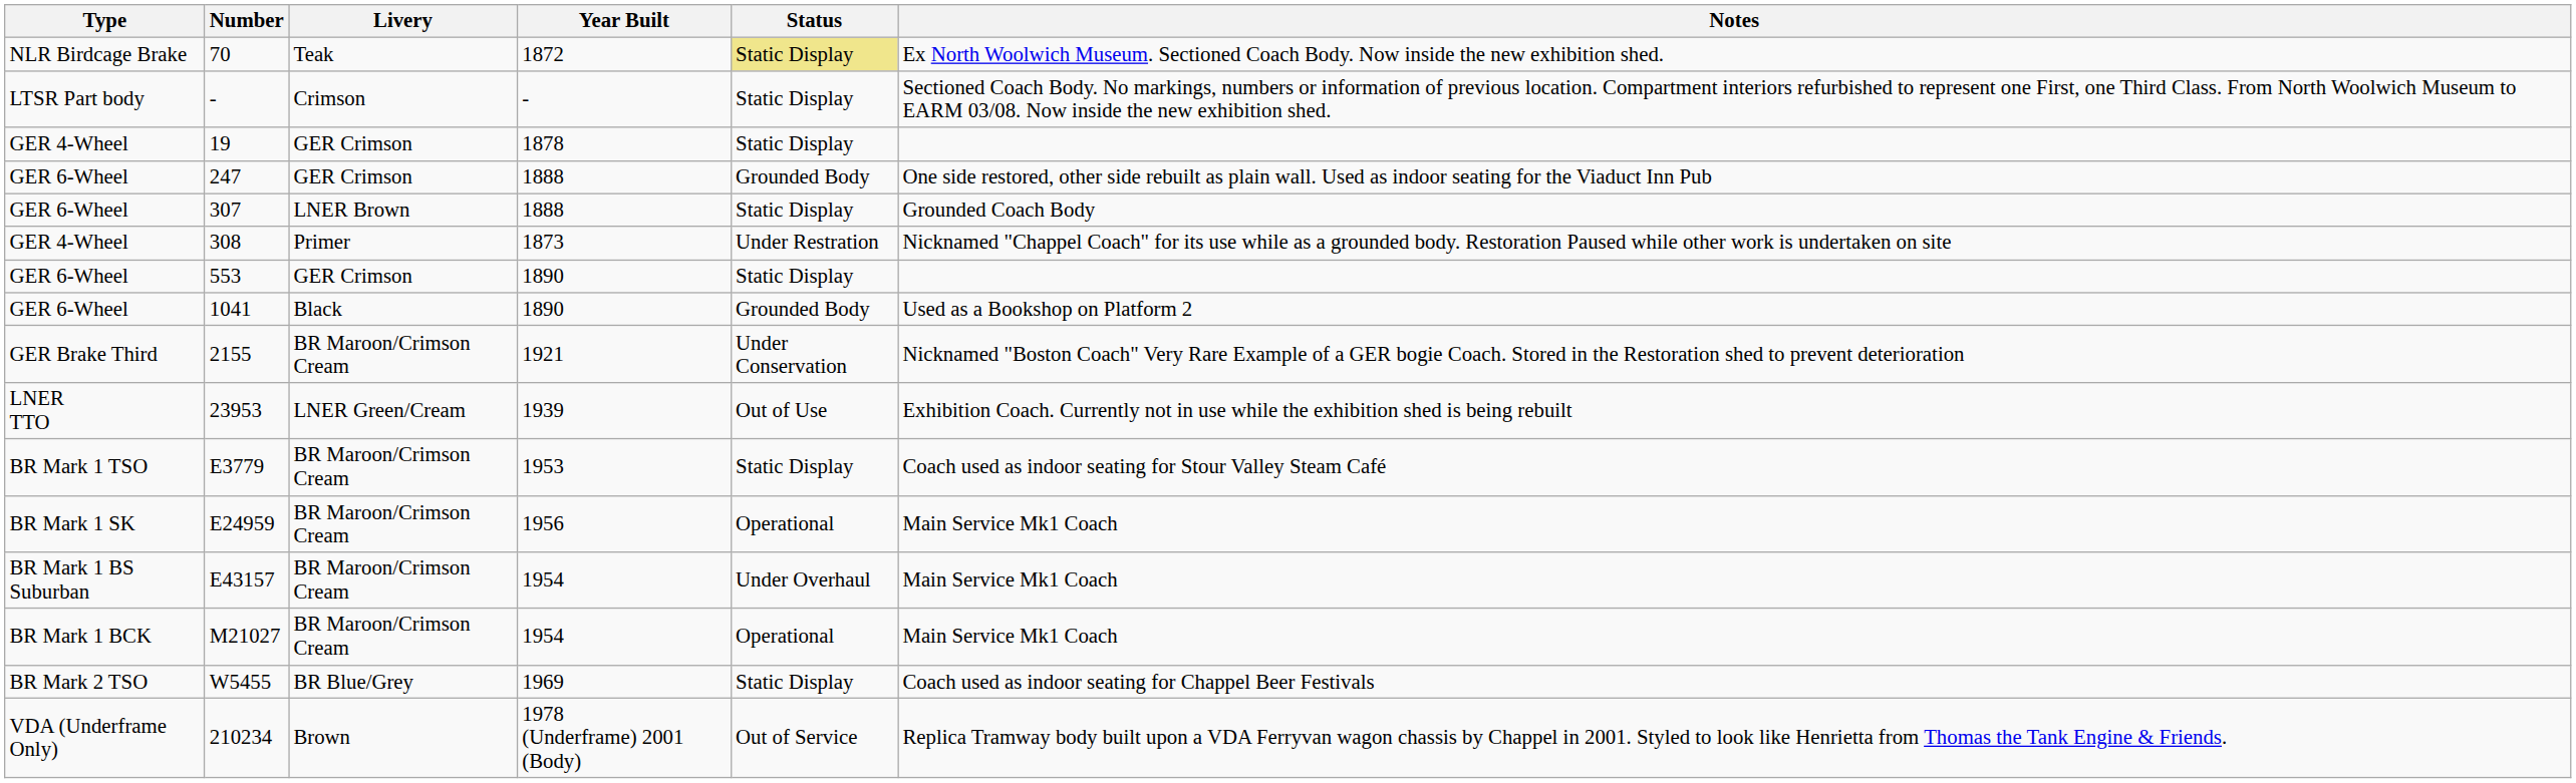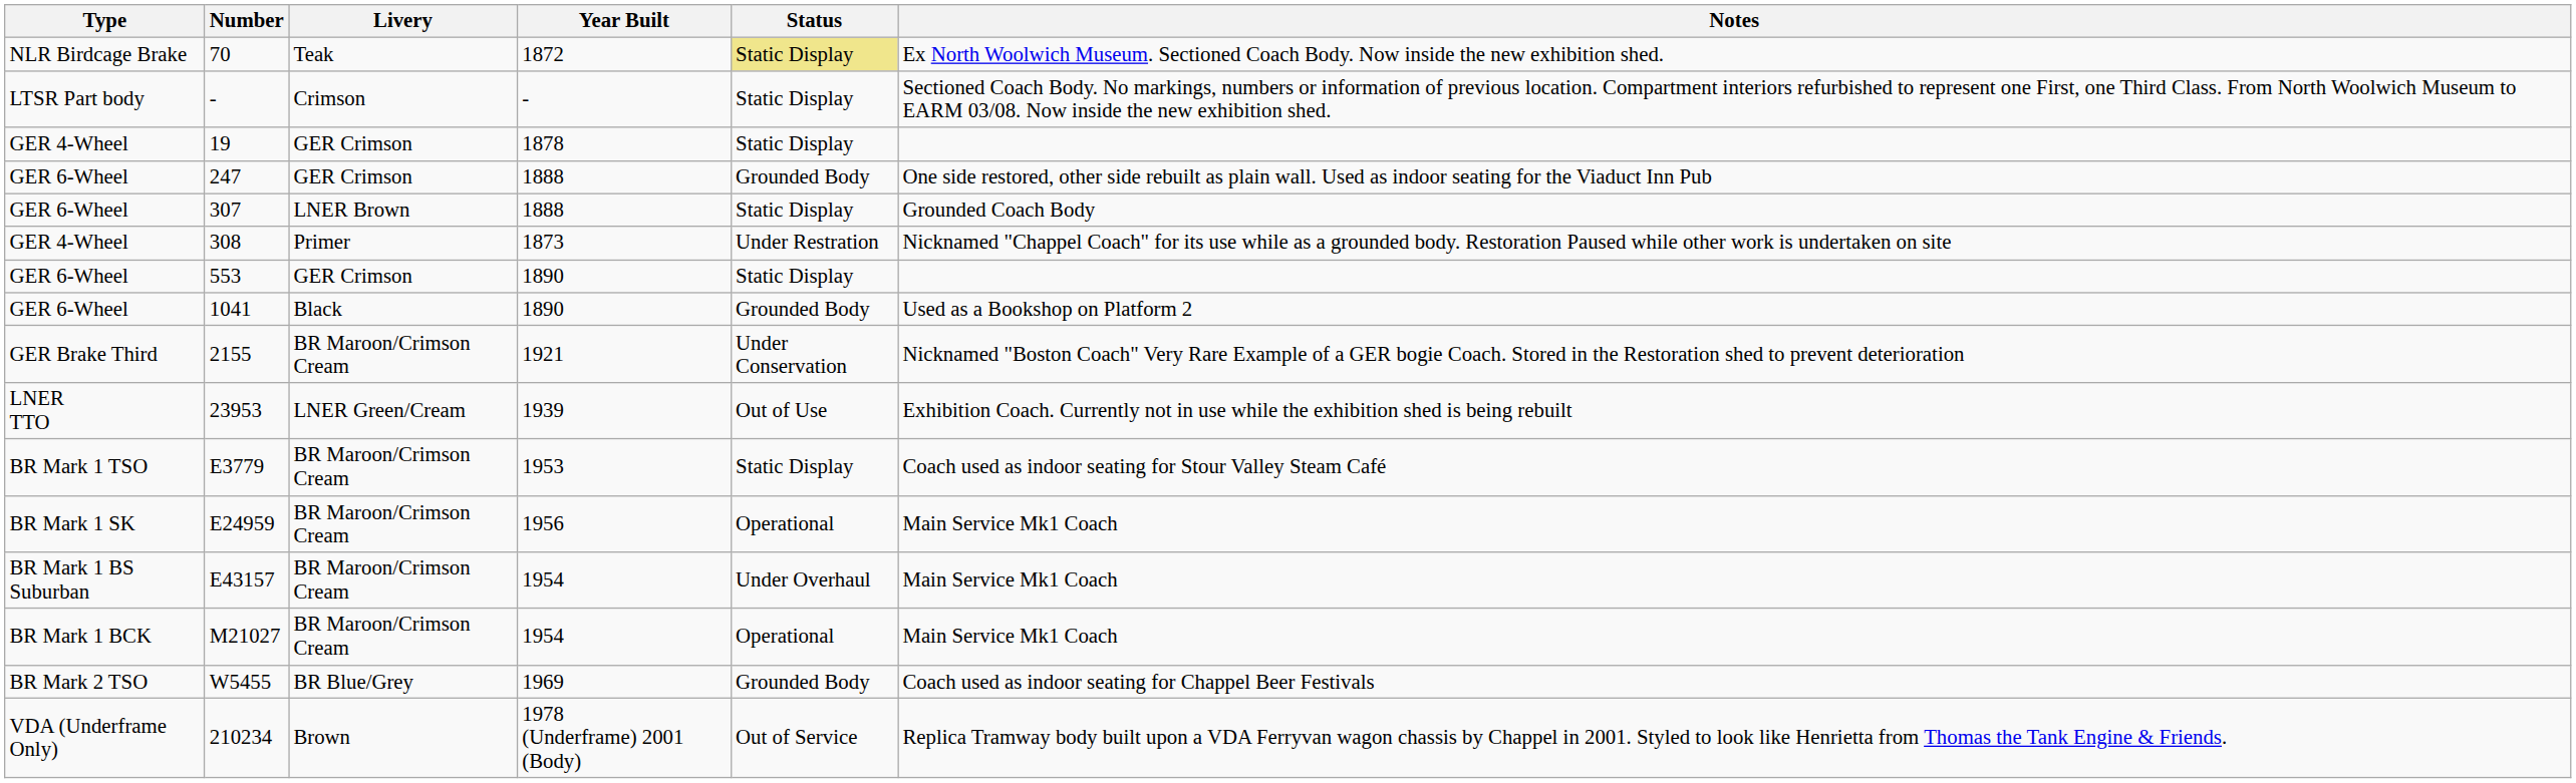W5455 | Status: Static Display -> Grounded Body
